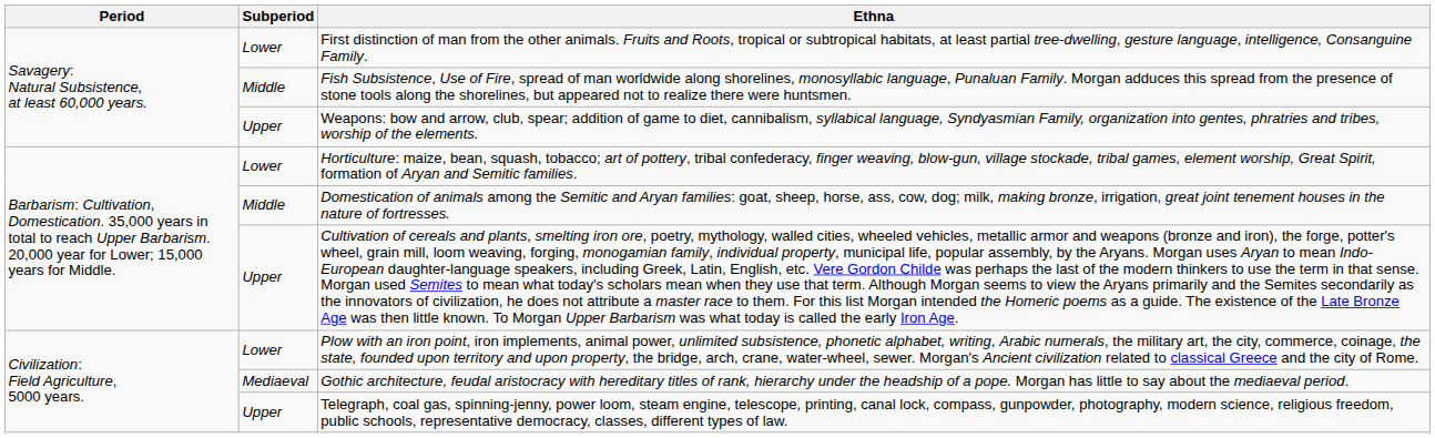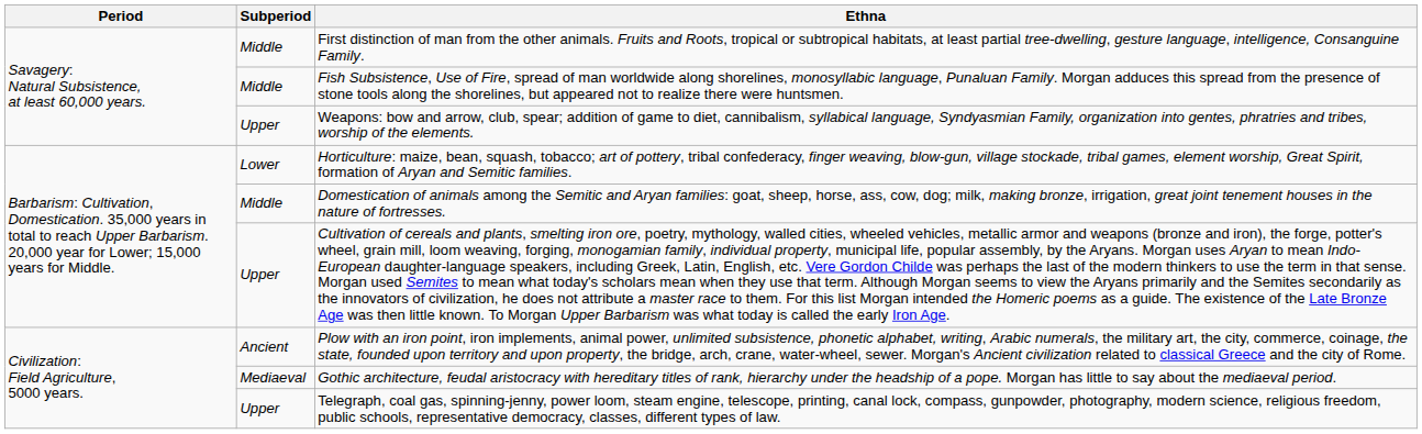row 2 | Subperiod: Lower -> Middle
row 8 | Subperiod: Lower -> Ancient
